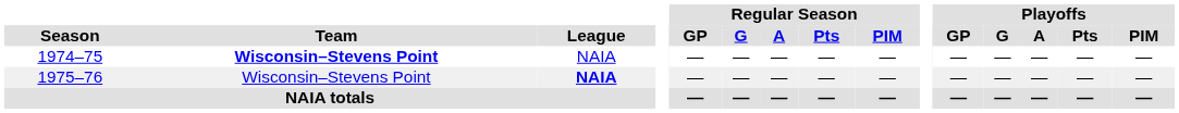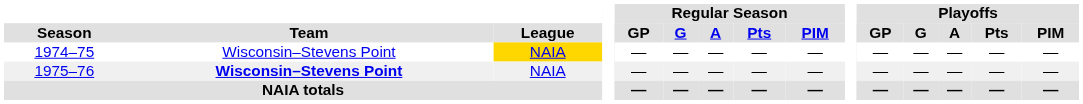1974–75 | Team: bold -> normal
1974–75 | League: no background -> gold background
1975–76 | Team: normal -> bold
1975–76 | League: bold -> normal
